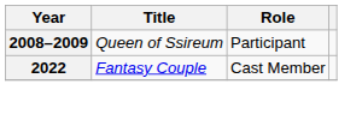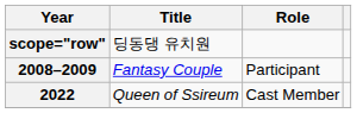+ row: scope="row" | 딩동댕 유치원
2008–2009 | Title: Queen of Ssireum -> Fantasy Couple
2022 | Title: Fantasy Couple -> Queen of Ssireum
